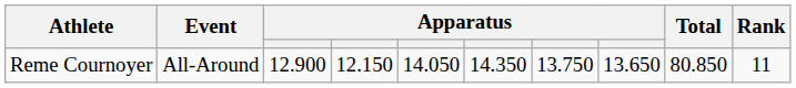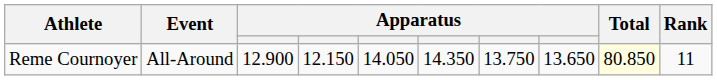row 3 | Total: no background -> lightyellow background
